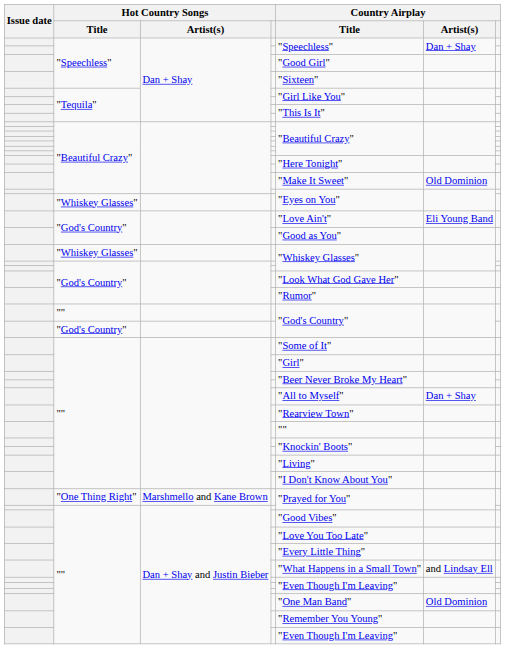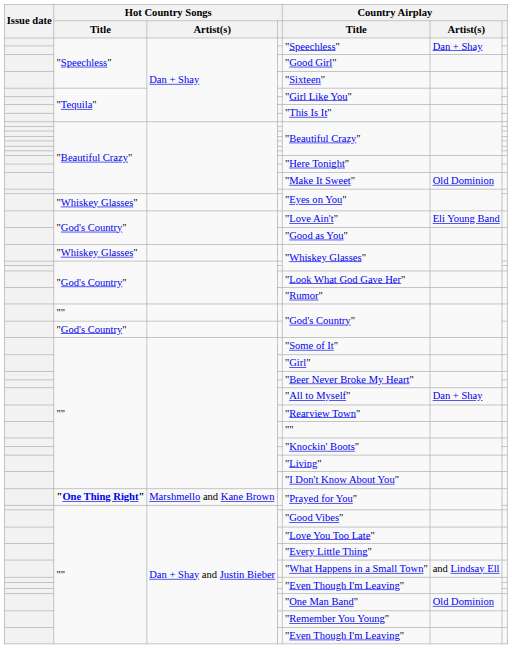"One Thing Right" | Hot Country Songs / Title: normal -> bold
